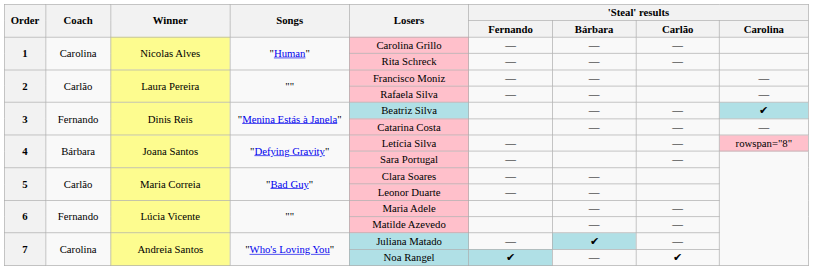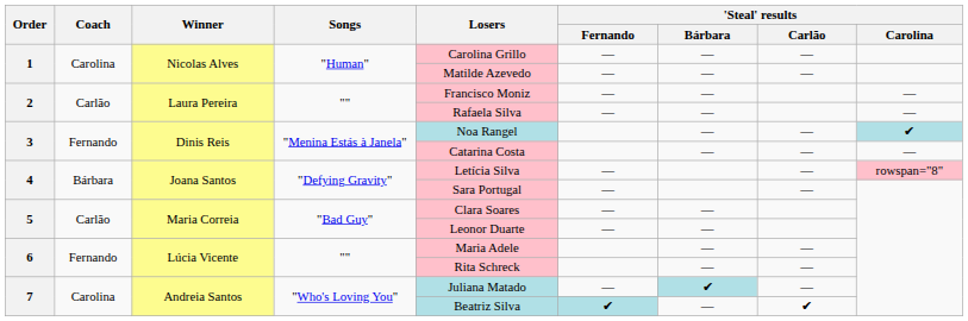row 4 | Losers: Rita Schreck -> Matilde Azevedo
row 7 | Losers: Beatriz Silva -> Noa Rangel
row 14 | Losers: Matilde Azevedo -> Rita Schreck
row 16 | Losers: Noa Rangel -> Beatriz Silva
